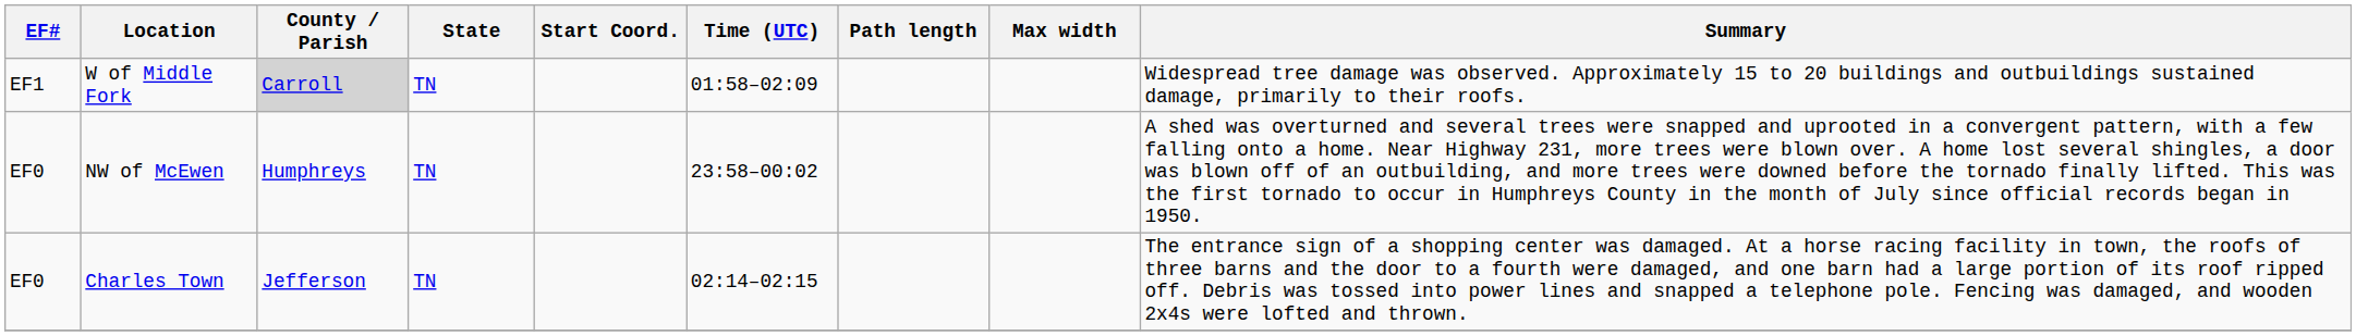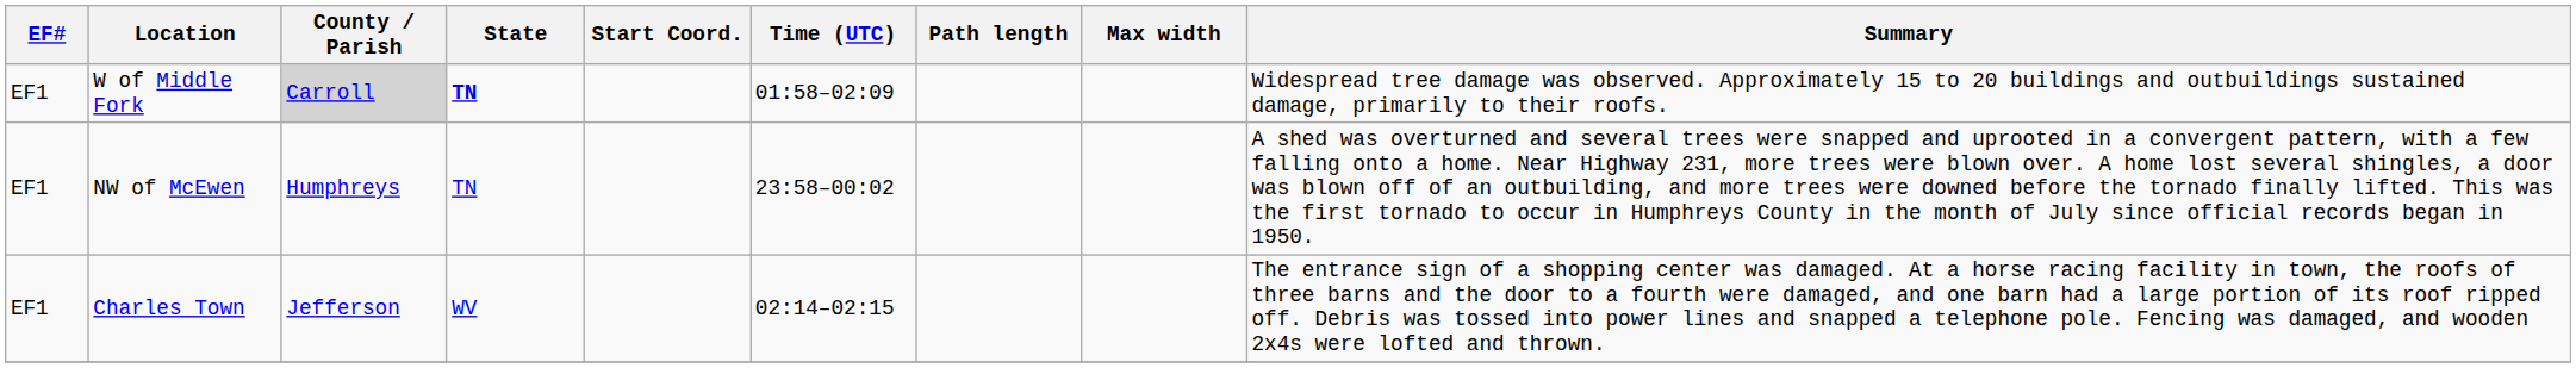W of Middle Fork | State: normal -> bold
NW of McEwen | EF#: EF0 -> EF1
Charles Town | EF#: EF0 -> EF1
Charles Town | State: TN -> WV
